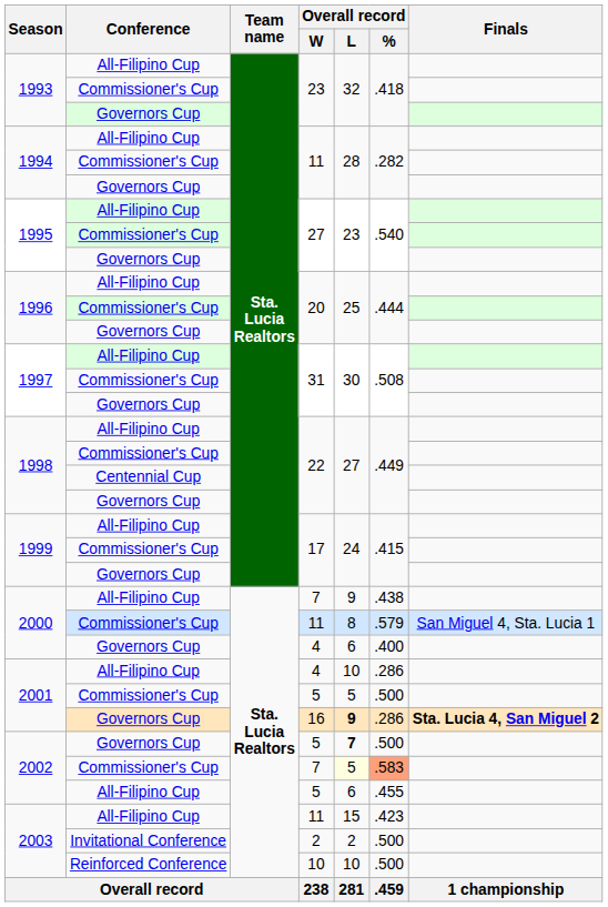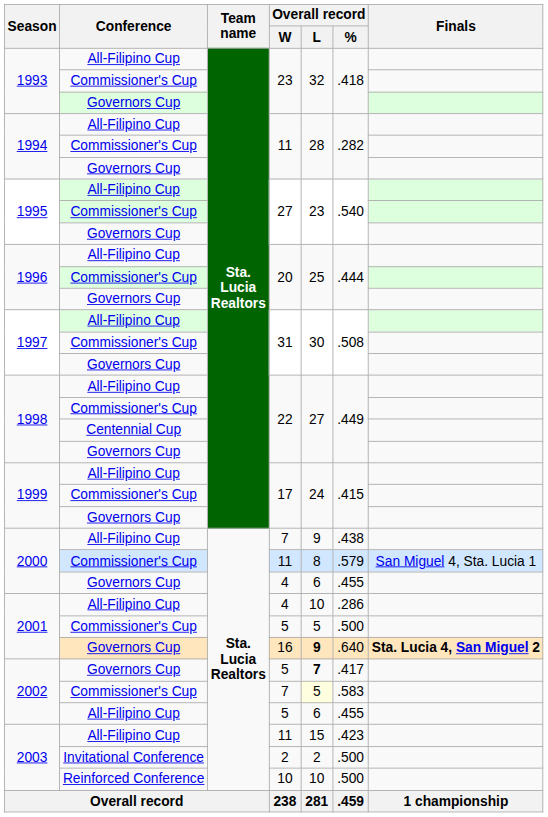Governors Cup / 4 | Overall record / %: .400 -> .455
16 | Overall record / %: .286 -> .640
Governors Cup / 5 | Overall record / %: .500 -> .417
Commissioner's Cup / 7 | Overall record / %: lightsalmon background -> no background
